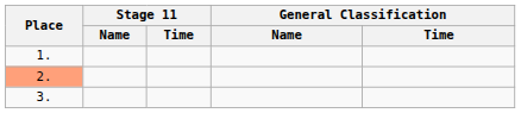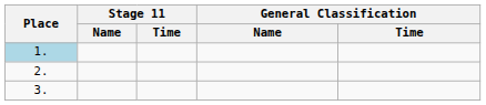1. | Place: no background -> lightblue background
2. | Place: lightsalmon background -> no background
